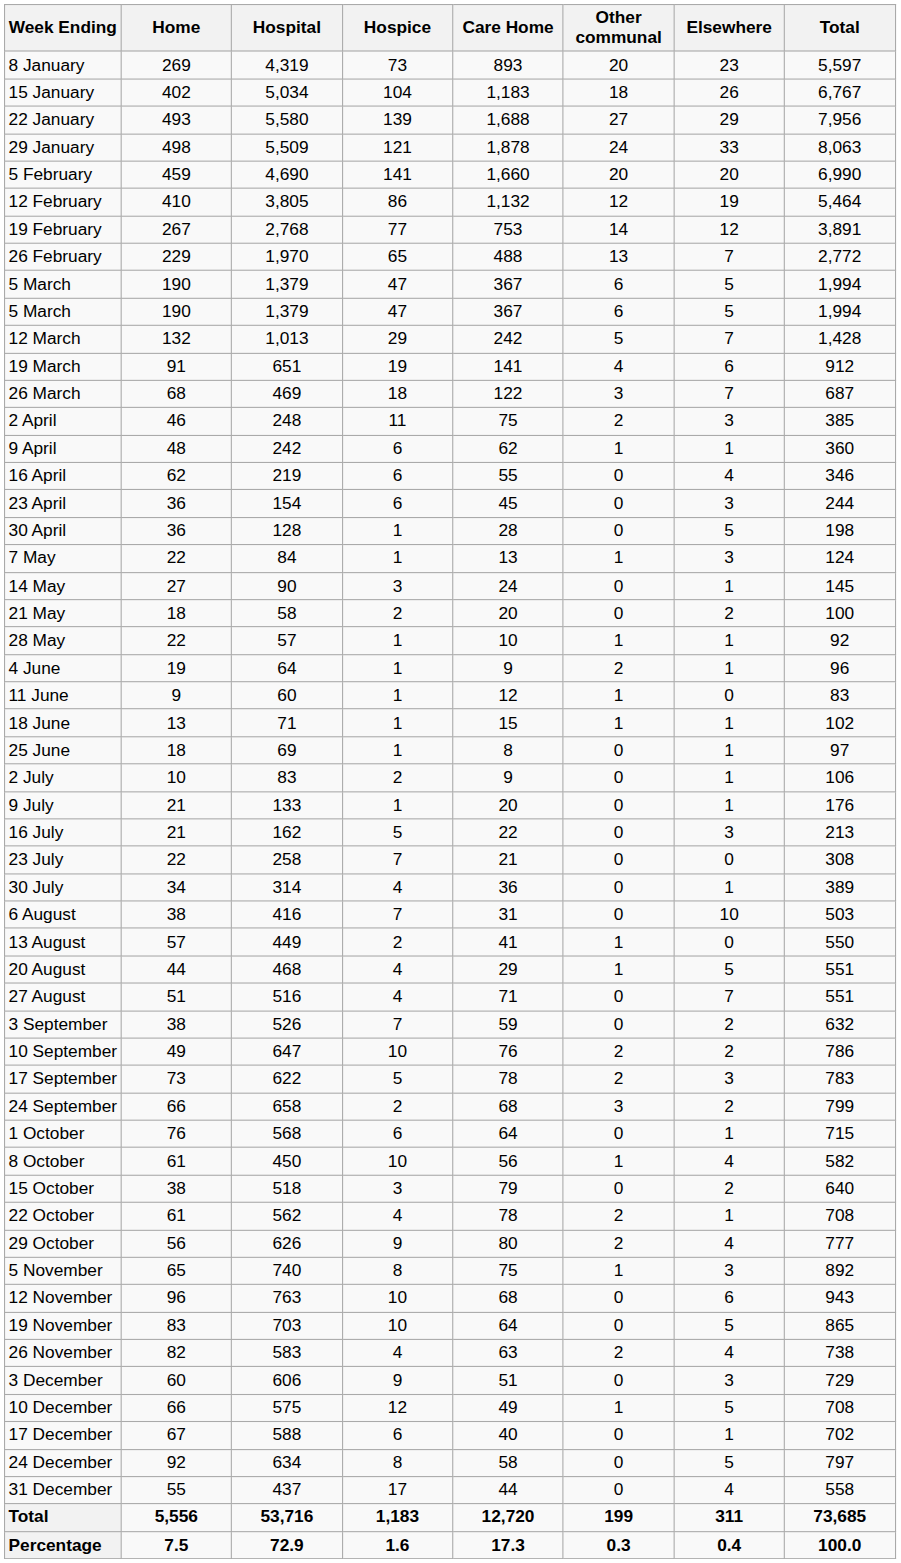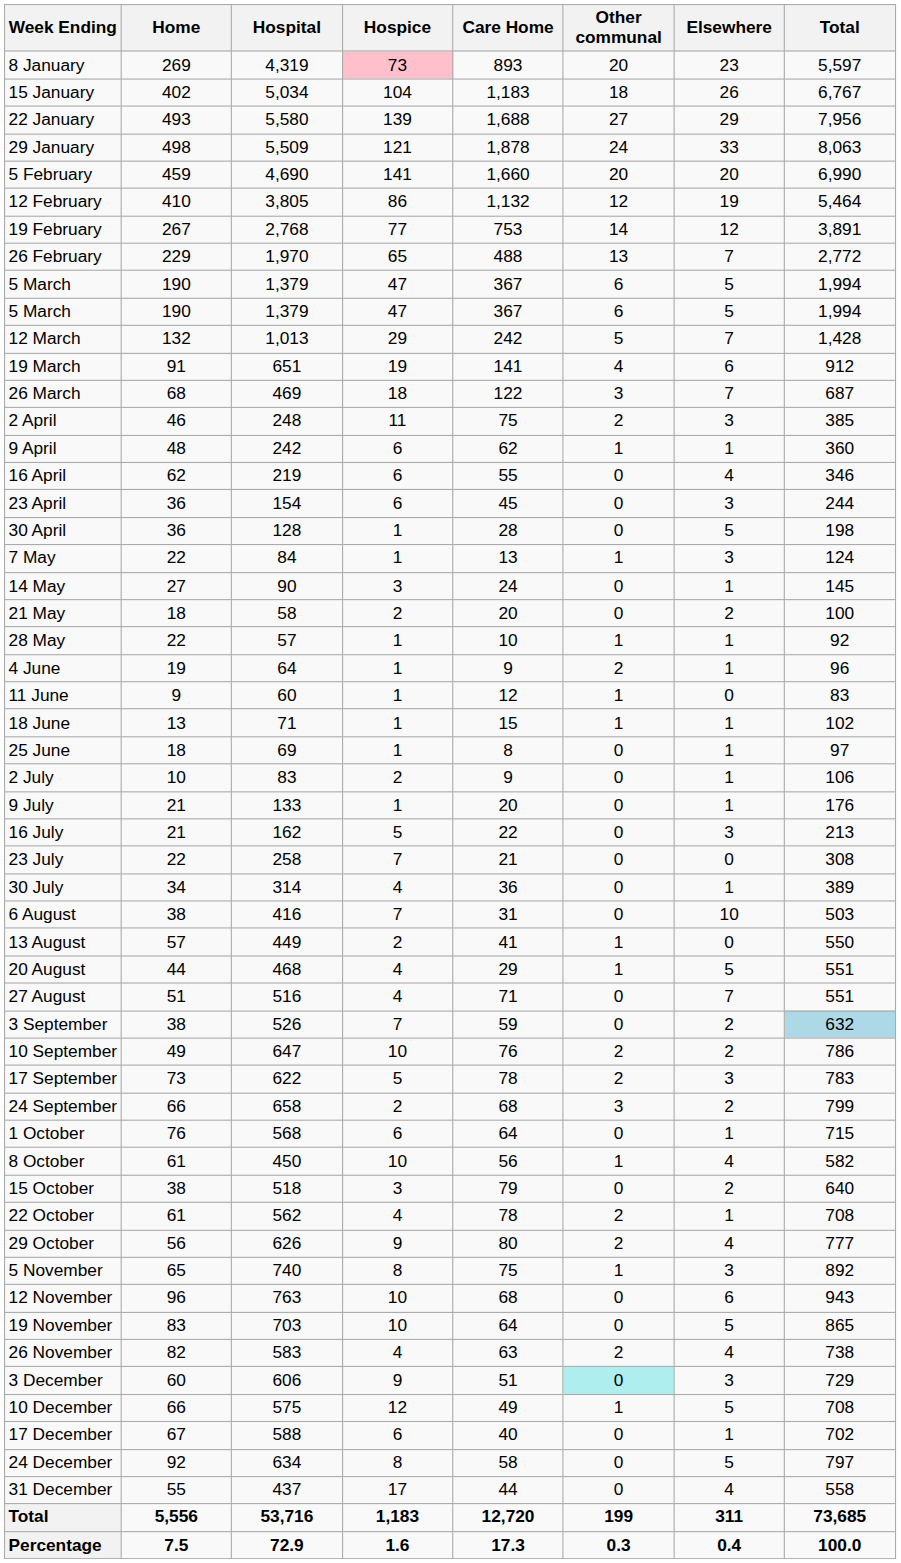8 January | Hospice: no background -> pink background
3 September | Total: no background -> lightblue background
3 December | Other communal: no background -> paleturquoise background
